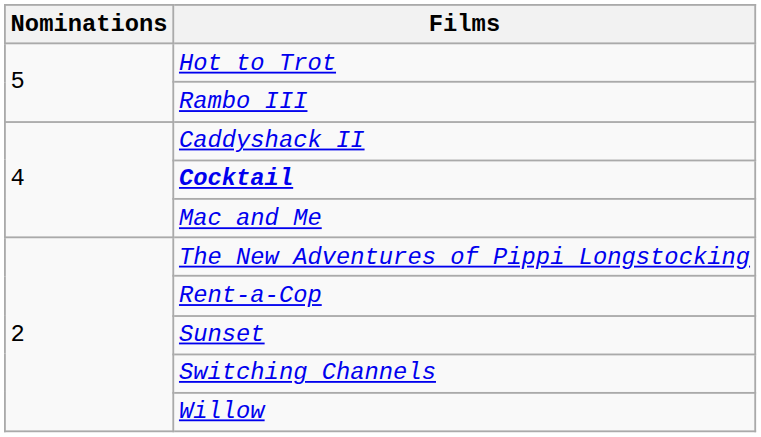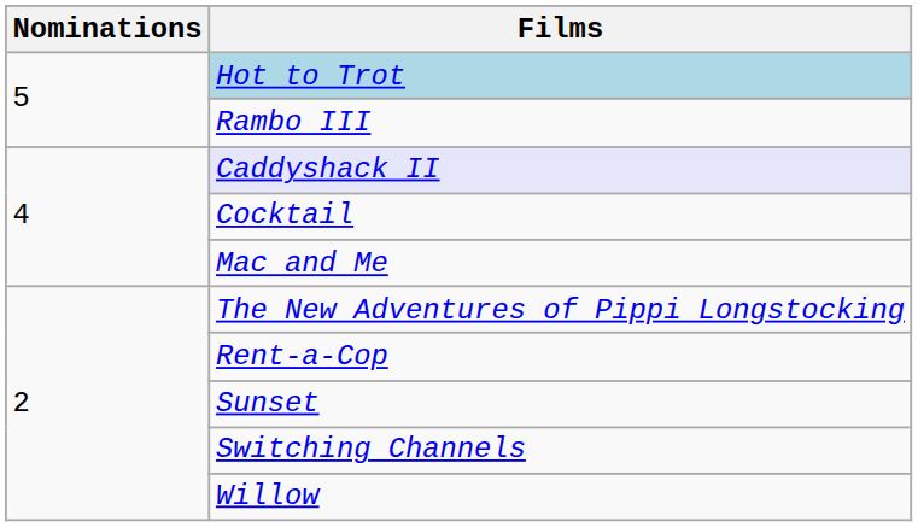Hot to Trot | Films: no background -> lightblue background
Caddyshack II | Films: no background -> lavender background
Cocktail | Films: bold -> normal
